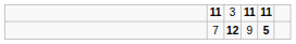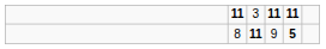row 2 | column 2: 7 -> 8
row 2 | column 3: 12 -> 11
